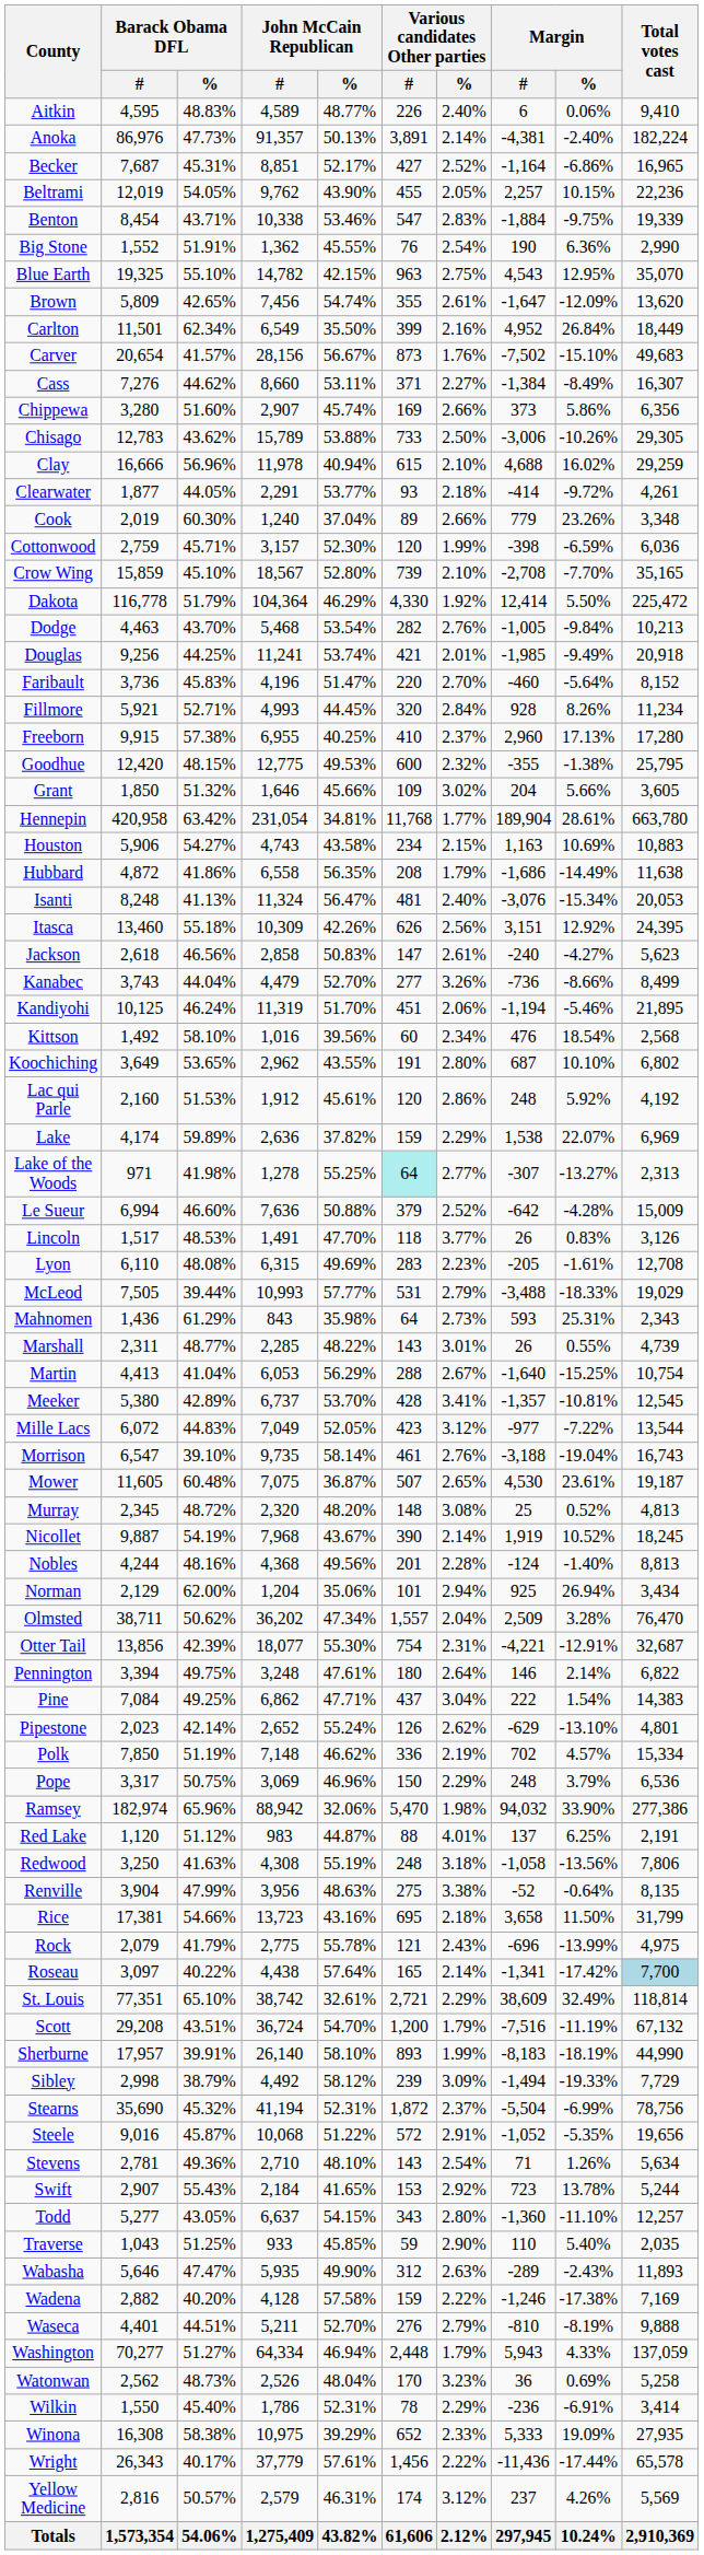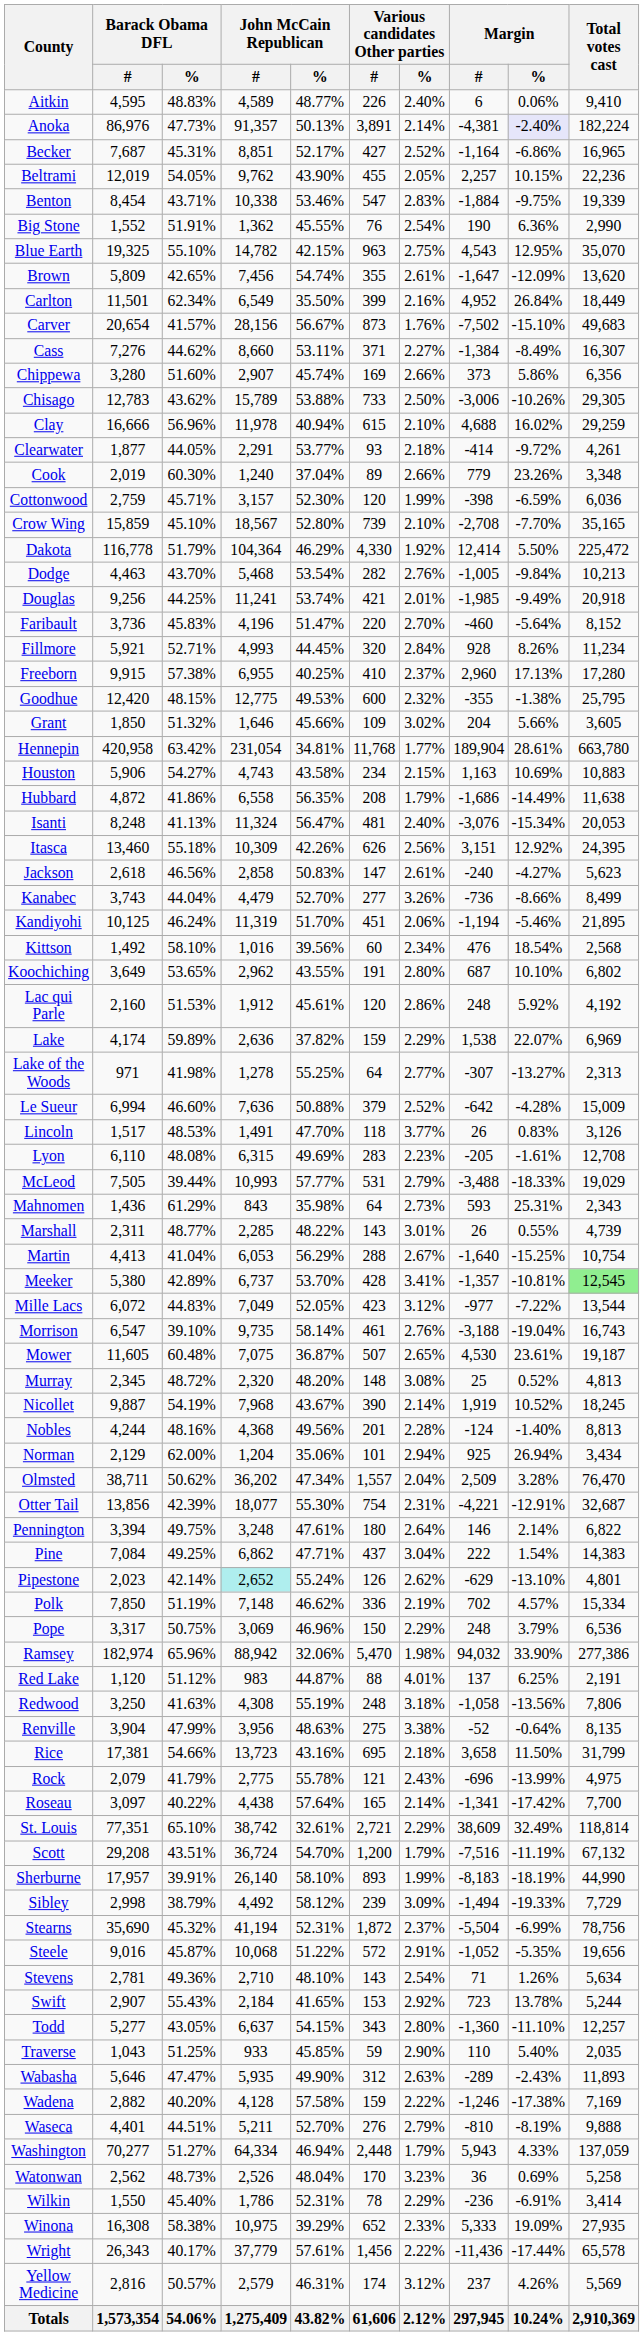Anoka | Margin / %: no background -> lavender background
Lake of the Woods | Various candidates Other parties / #: paleturquoise background -> no background
Meeker | Total votes cast: no background -> lightgreen background
Pipestone | John McCain Republican / #: no background -> paleturquoise background
Roseau | Total votes cast: lightblue background -> no background
